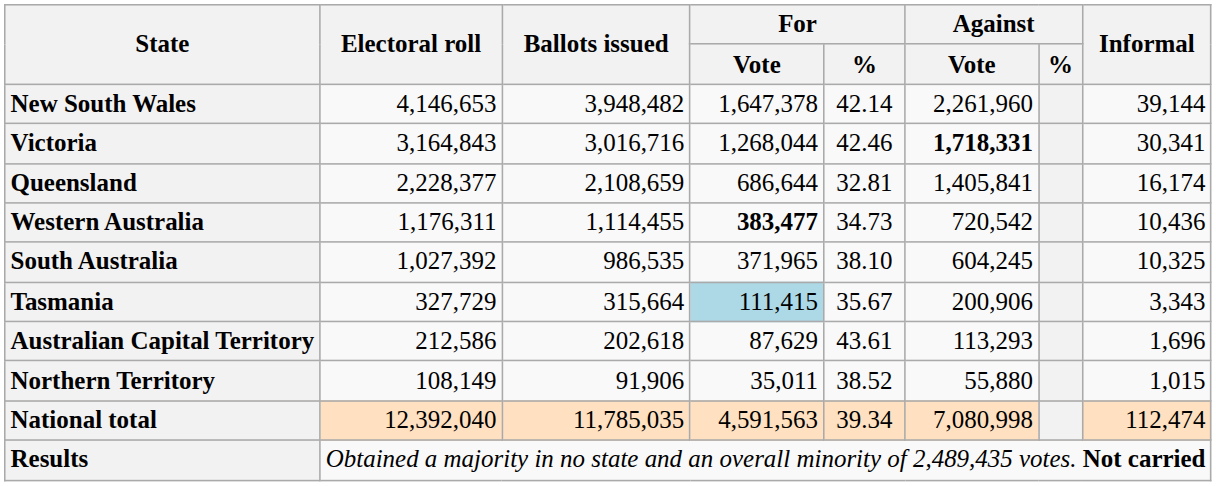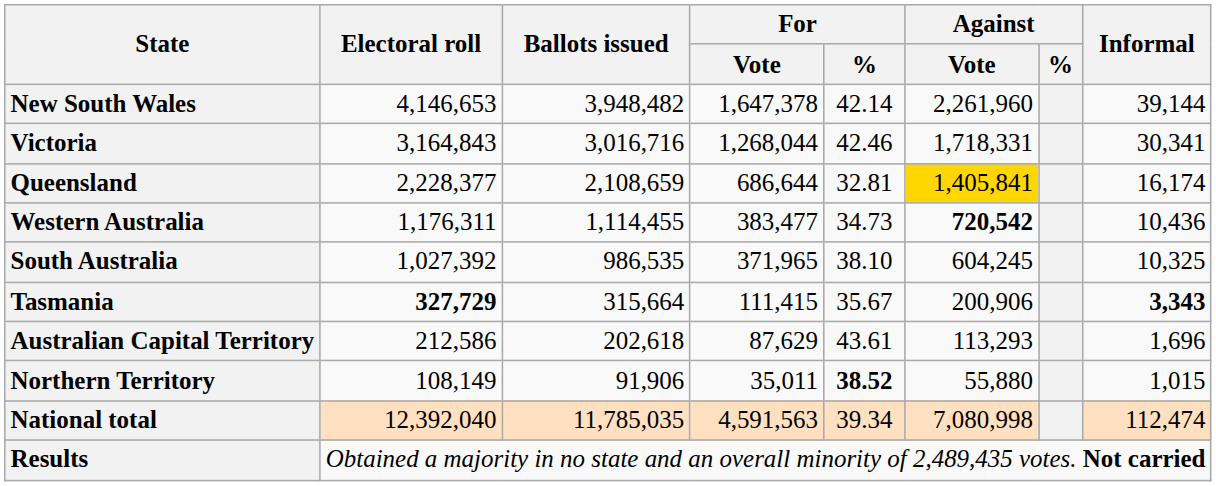Victoria | Against / Vote: bold -> normal
Queensland | Against / Vote: no background -> gold background
Western Australia | For / Vote: bold -> normal
Western Australia | Against / Vote: normal -> bold
Tasmania | Electoral roll: normal -> bold
Tasmania | For / Vote: lightblue background -> no background
Tasmania | Informal: normal -> bold
Northern Territory | For / %: normal -> bold
